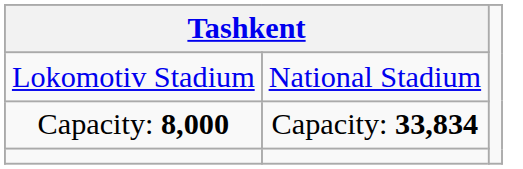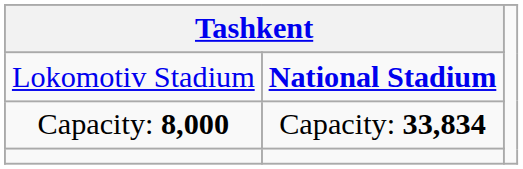Lokomotiv Stadium | column 2: normal -> bold
